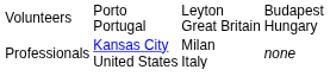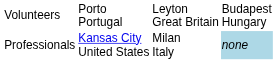Professionals | column 4: no background -> lightblue background
